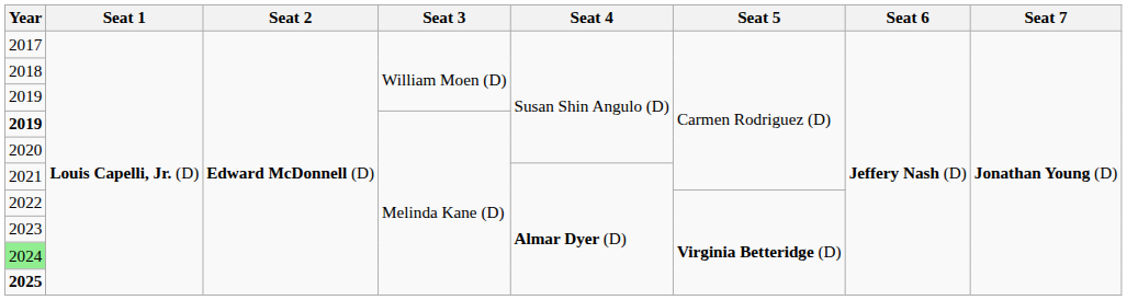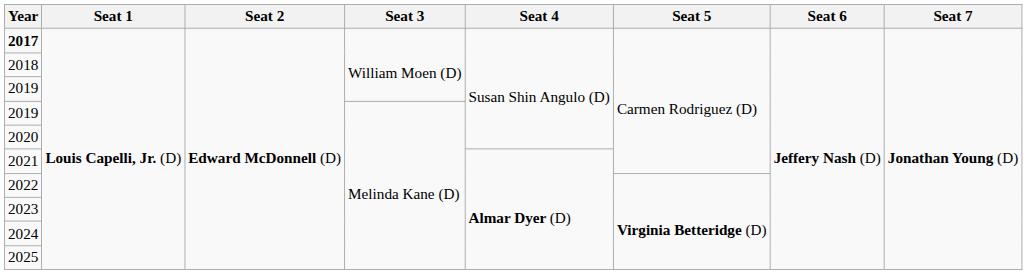2017 | Year: normal -> bold
2019 / Melinda Kane (D) | Year: bold -> normal
2024 | Year: lightgreen background -> no background
2025 | Year: bold -> normal
